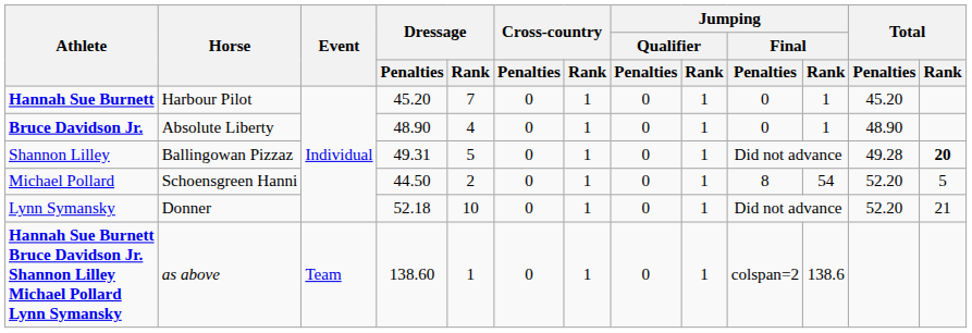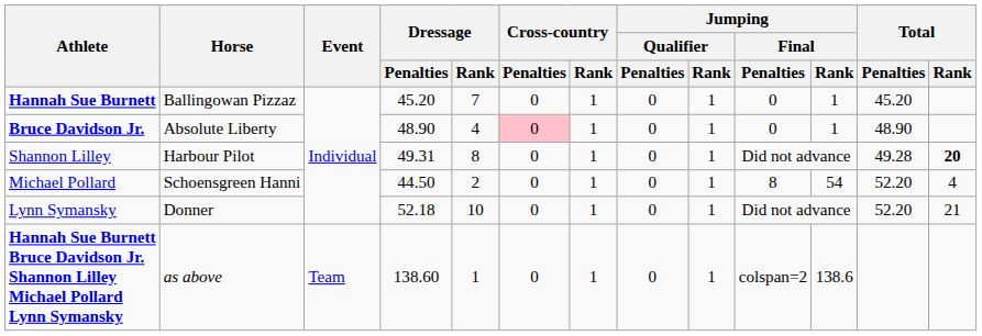Hannah Sue Burnett | Horse: Harbour Pilot -> Ballingowan Pizzaz
Bruce Davidson Jr. | Cross-country / Penalties: no background -> pink background
Shannon Lilley | Horse: Ballingowan Pizzaz -> Harbour Pilot
Shannon Lilley | Dressage / Rank: 5 -> 8
Michael Pollard | Total / Rank: 5 -> 4
